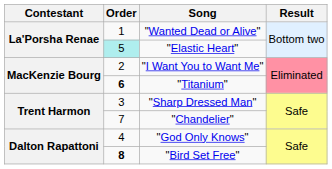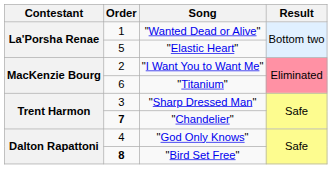"Elastic Heart" | Order: paleturquoise background -> no background
"Titanium" | Order: bold -> normal
"Chandelier" | Order: normal -> bold
